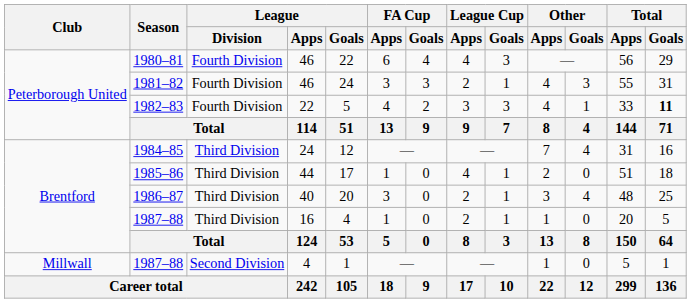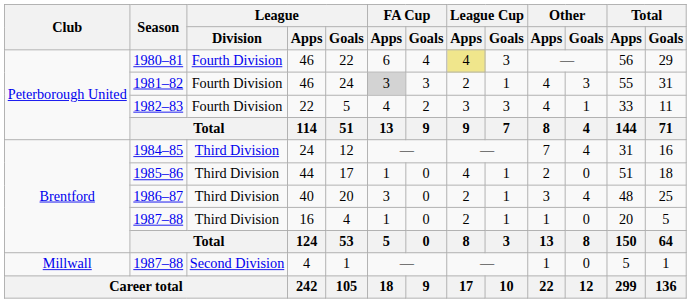1980–81 | League Cup / Apps: no background -> khaki background
1981–82 | FA Cup / Apps: no background -> lightgrey background
1982–83 | Total / Goals: bold -> normal
